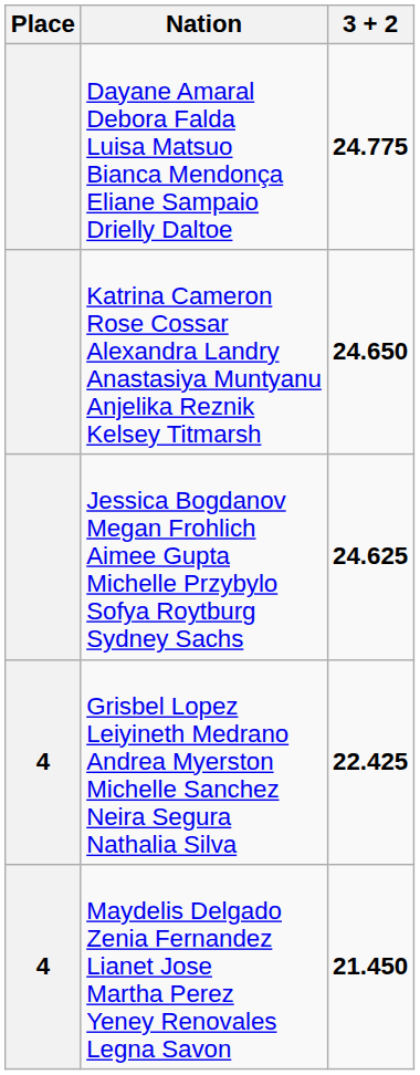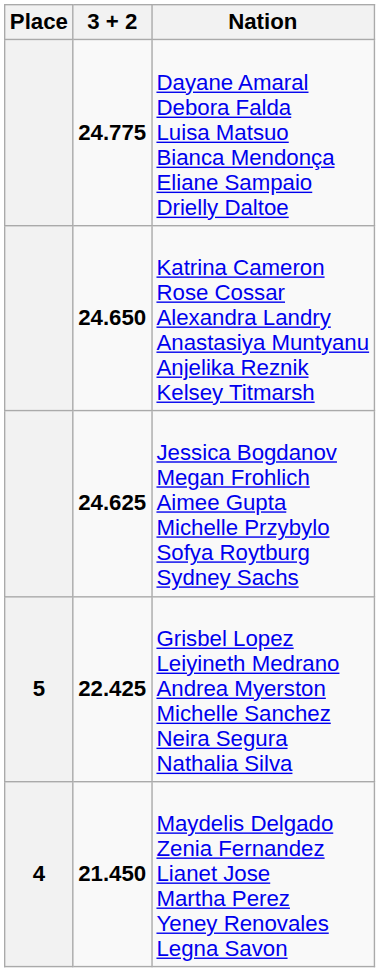columns swapped: Nation <-> 3 + 2
row 5 | Place: 4 -> 5
